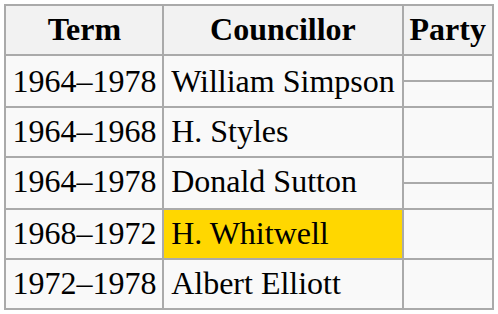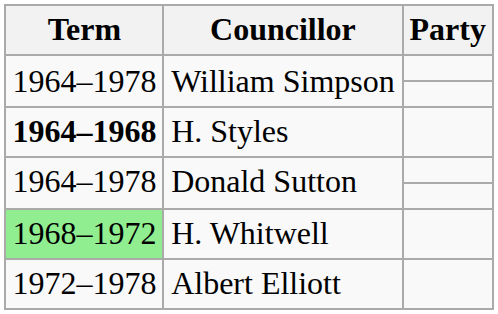H. Styles | Term: normal -> bold
H. Whitwell | Term: no background -> lightgreen background
H. Whitwell | Councillor: gold background -> no background
